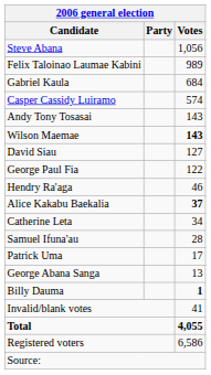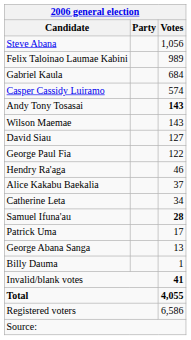Andy Tony Tosasai | Votes: normal -> bold
Wilson Maemae | Votes: bold -> normal
Alice Kakabu Baekalia | Votes: bold -> normal
Samuel Ifuna'au | Votes: normal -> bold
Billy Dauma | Votes: bold -> normal
Invalid/blank votes | Votes: normal -> bold
